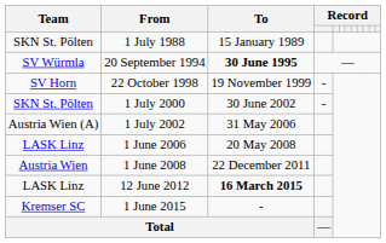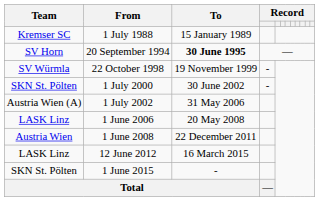1 July 1988 | Team: SKN St. Pölten -> Kremser SC
20 September 1994 | Team: SV Würmla -> SV Horn
22 October 1998 | Team: SV Horn -> SV Würmla
12 June 2012 | To: bold -> normal
1 June 2015 | Team: Kremser SC -> SKN St. Pölten
